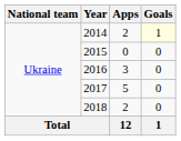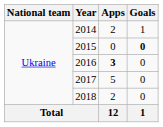2014 | Goals: lightyellow background -> no background
2015 | Goals: normal -> bold
2016 | Apps: normal -> bold
